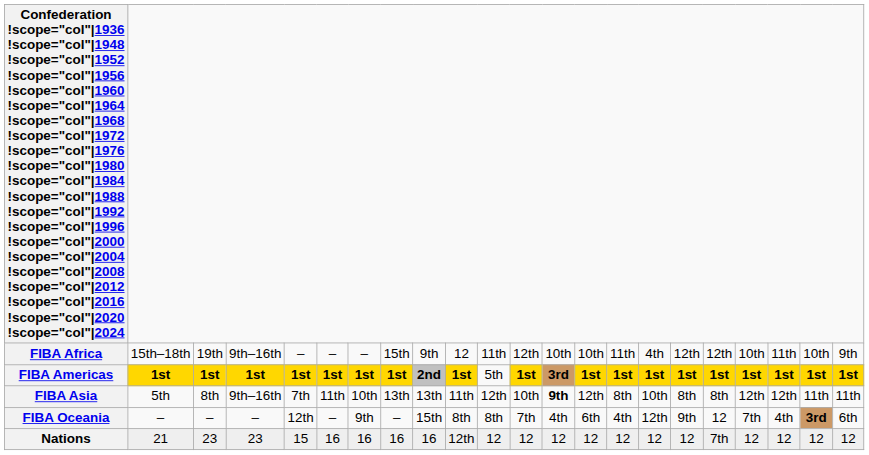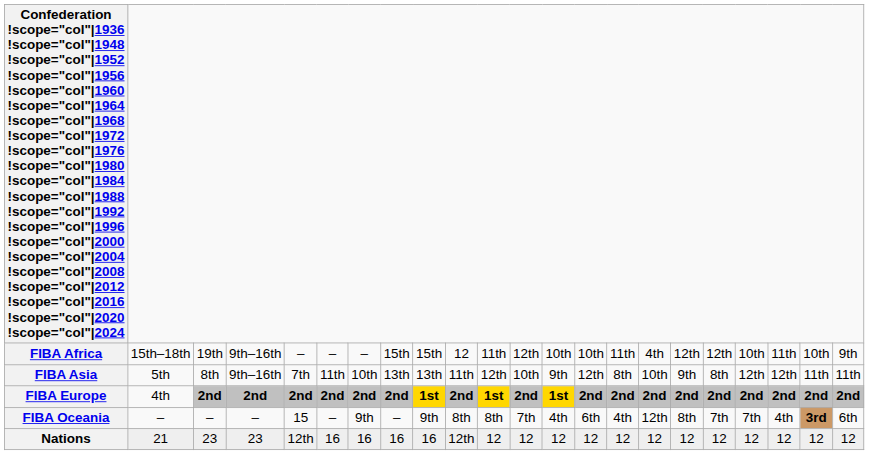FIBA Africa | column 9: 9th -> 15th
- row: FIBA Americas | 1st | 1st | 1st | 1st | 1st | 1st | 1st | 2nd | 1st | 5th | 1st | 3rd | 1st | 1st | 1st | 1st | 1st | 1st | 1st | 1st | 1st
FIBA Asia | column 13: bold -> normal
FIBA Asia | column 17: 8th -> 9th
+ row: FIBA Europe | 4th | 2nd | 2nd | 2nd | 2nd | 2nd | 2nd | 1st | 2nd | 1st | 2nd | 1st | 2nd | 2nd | 2nd | 2nd | 2nd | 2nd | 2nd | 2nd | 2nd
FIBA Oceania | column 5: 12th -> 15
FIBA Oceania | column 9: 15th -> 9th
FIBA Oceania | column 17: 9th -> 8th
FIBA Oceania | column 18: 12 -> 7th
Nations | column 5: 15 -> 12th
Nations | column 18: 7th -> 12
